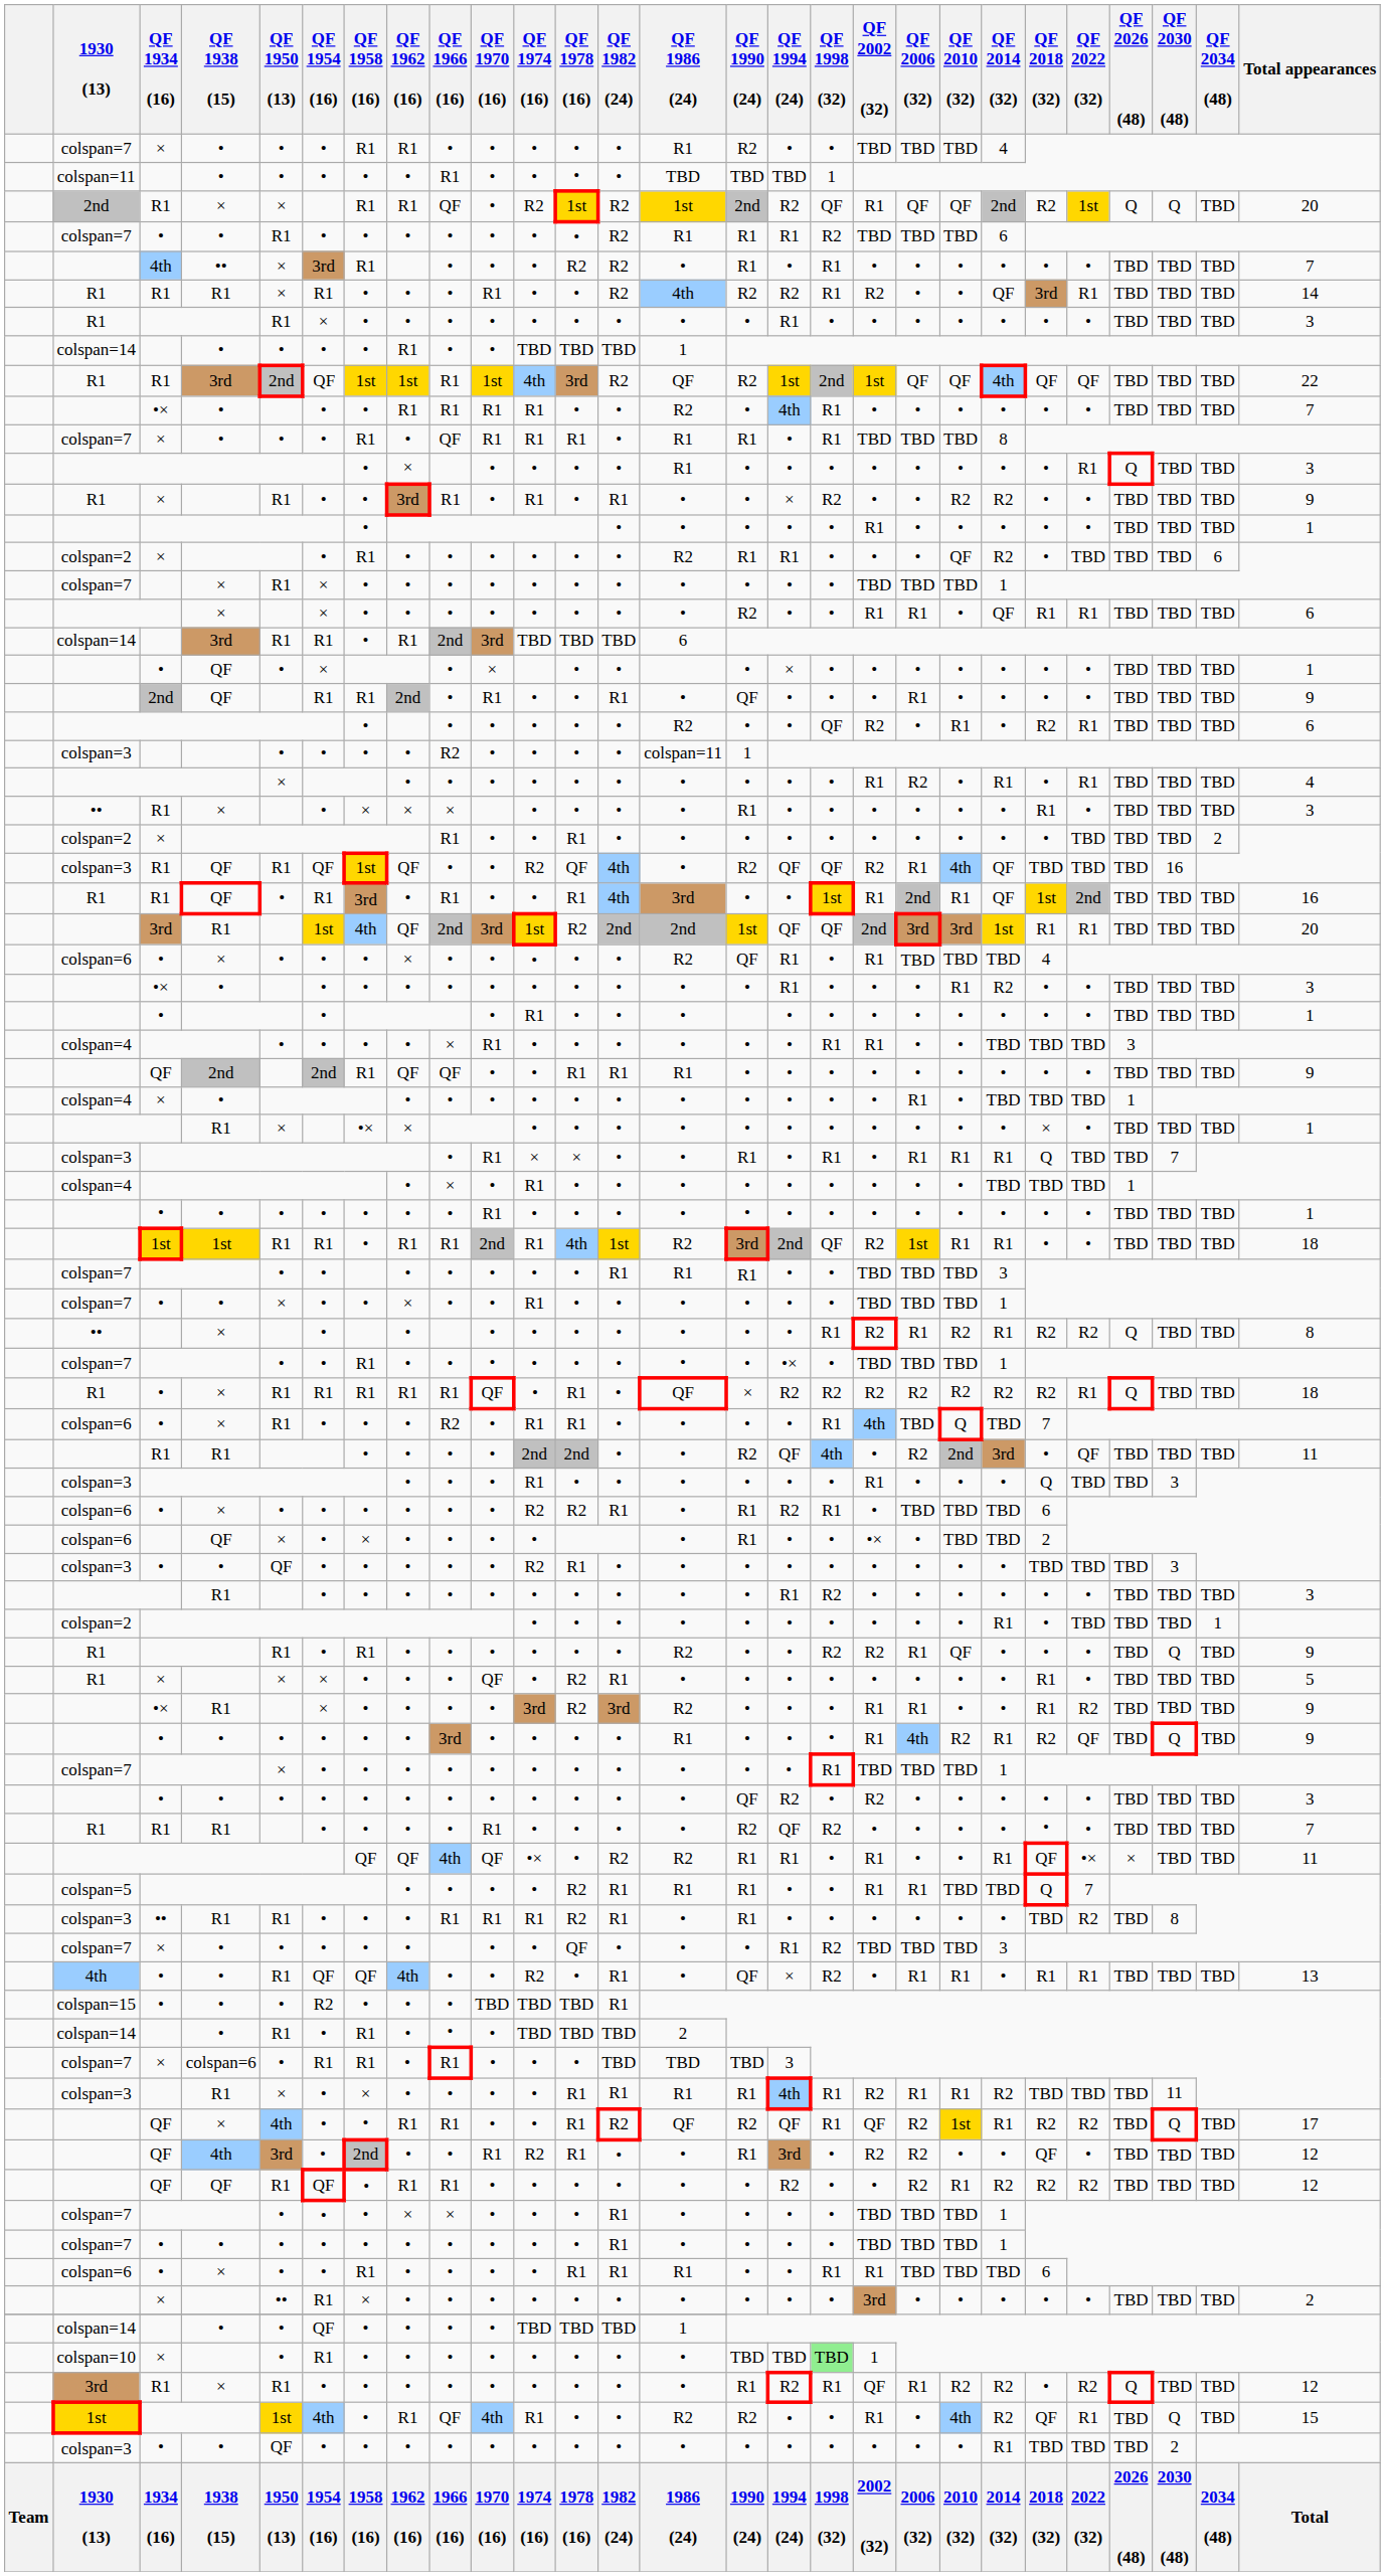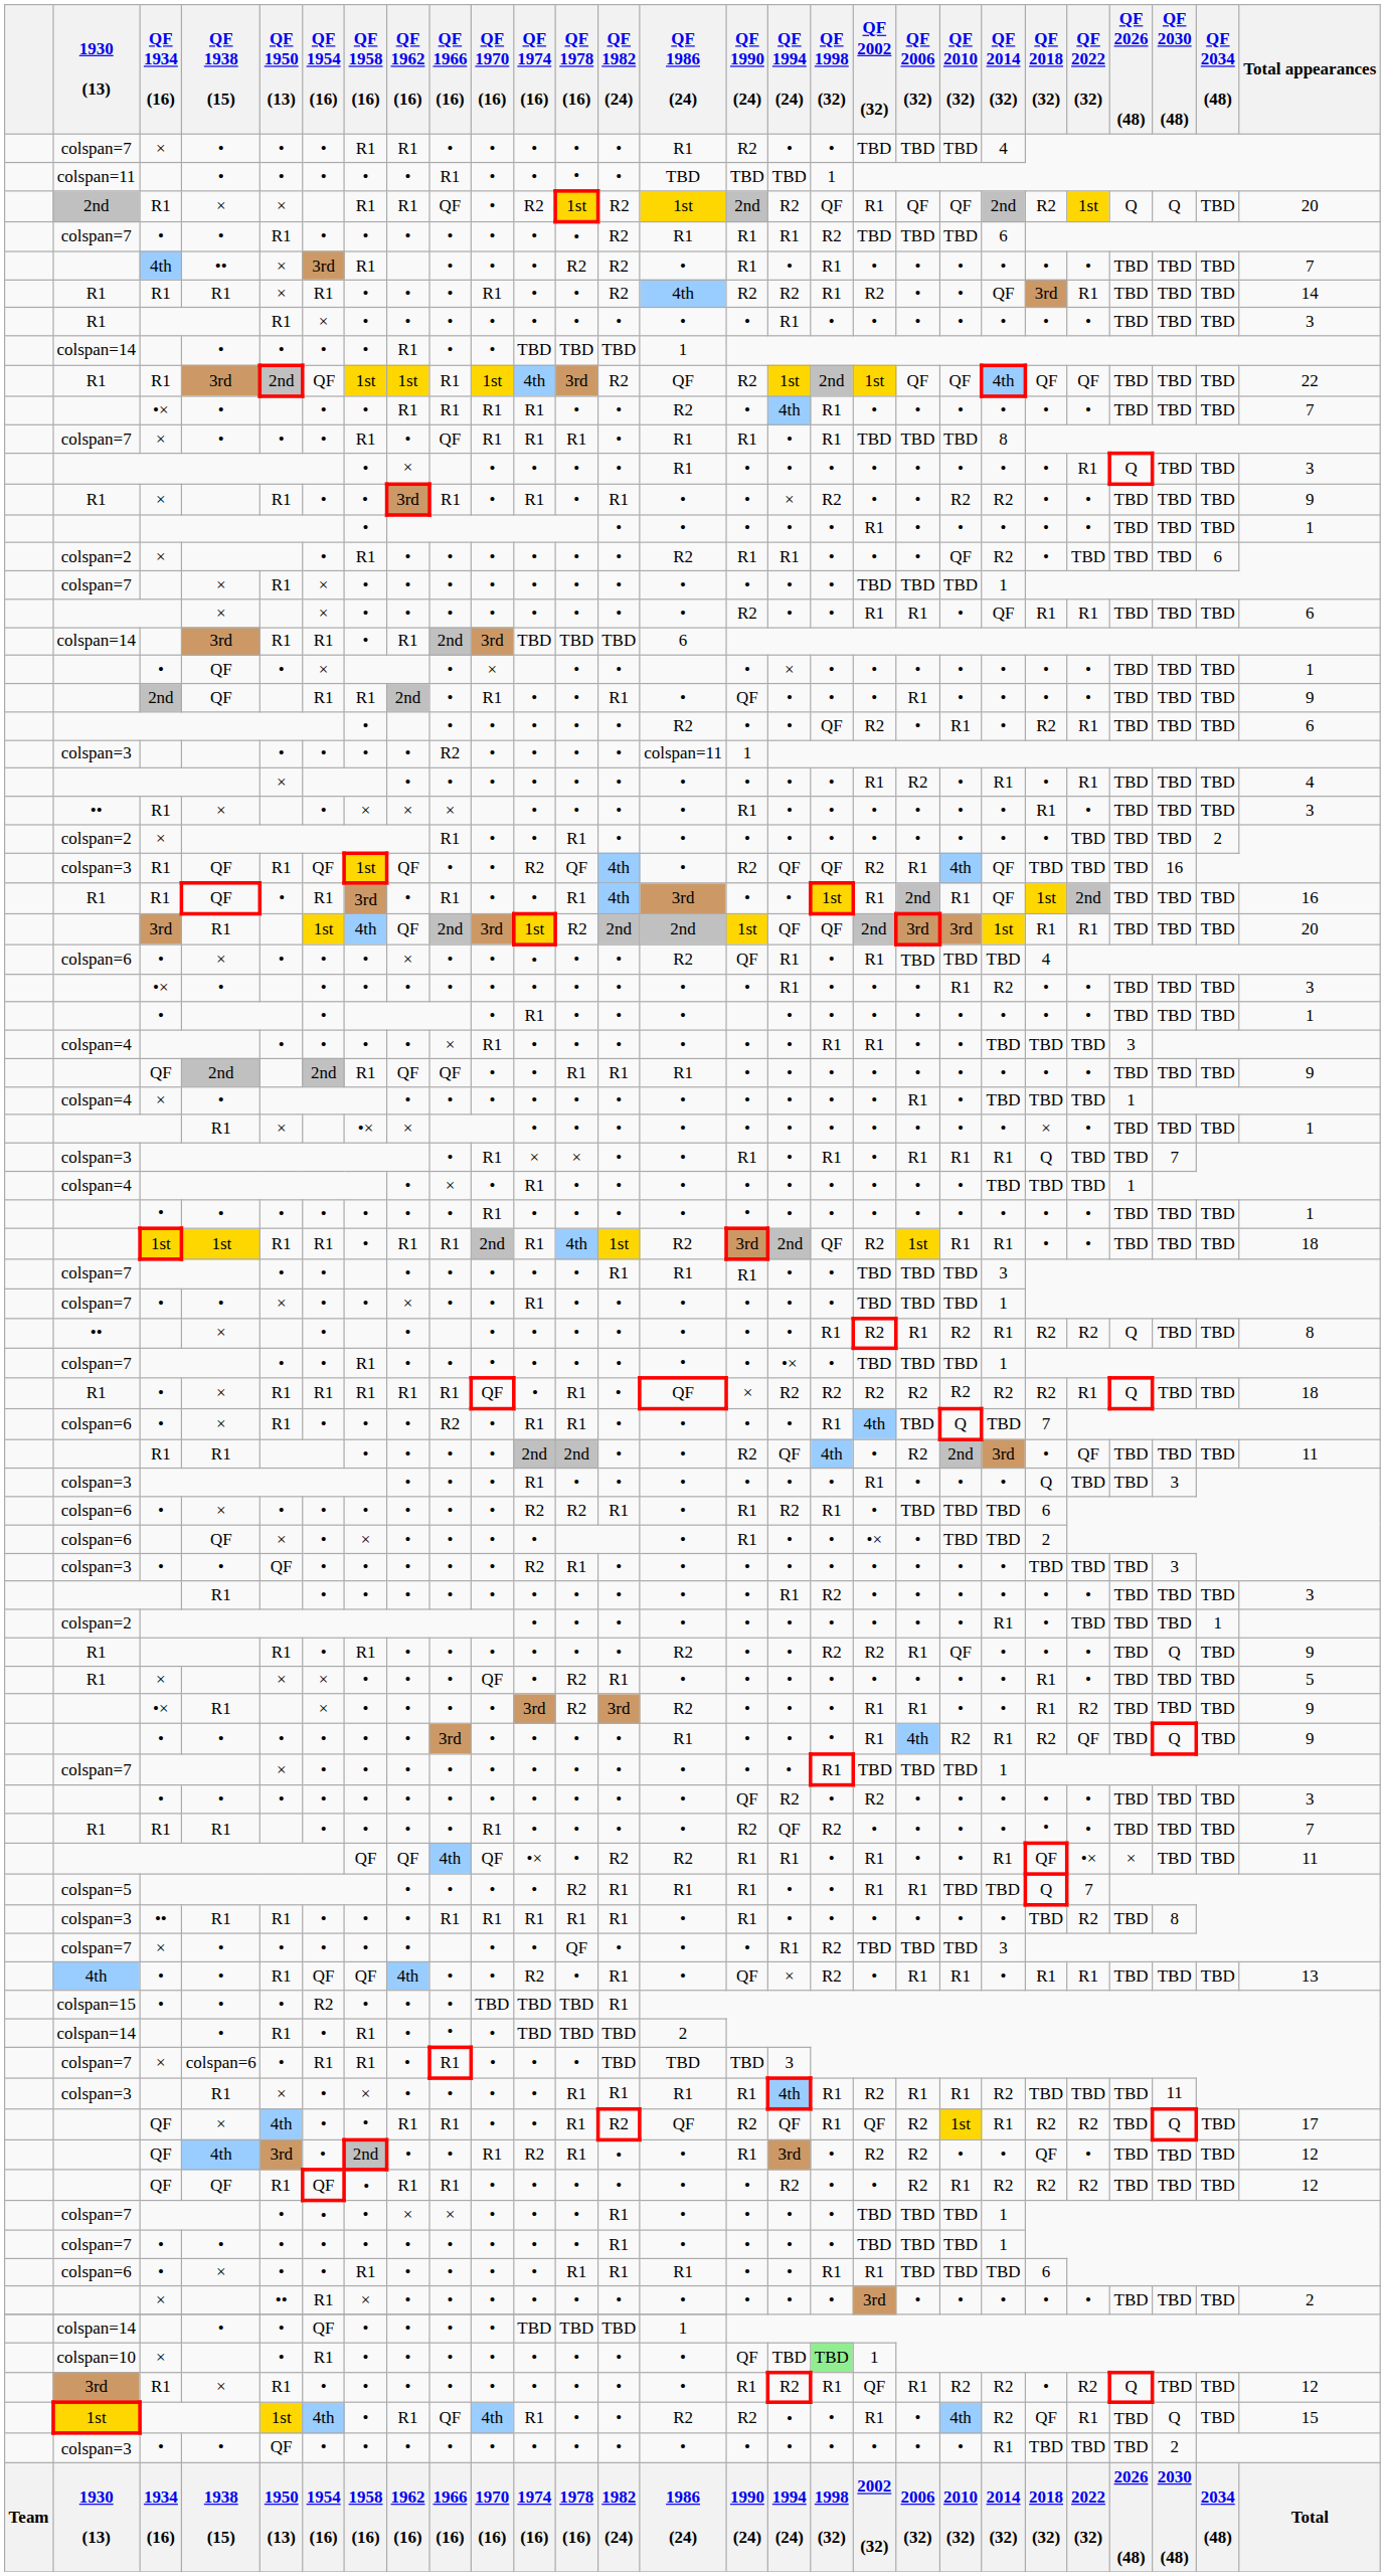colspan=3 / •• | QF 1978 (16): R2 -> R1
colspan=10 | QF 1990 (24): TBD -> QF
